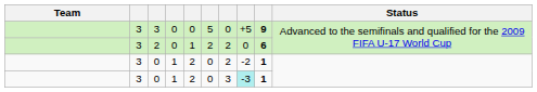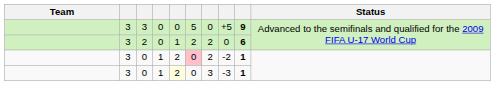row 4 | column 6: no background -> pink background
row 5 | column 5: no background -> lightyellow background
row 5 | column 8: paleturquoise background -> no background
